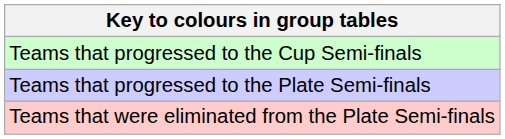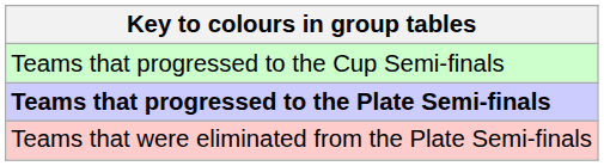row 3 | column 1: normal -> bold
